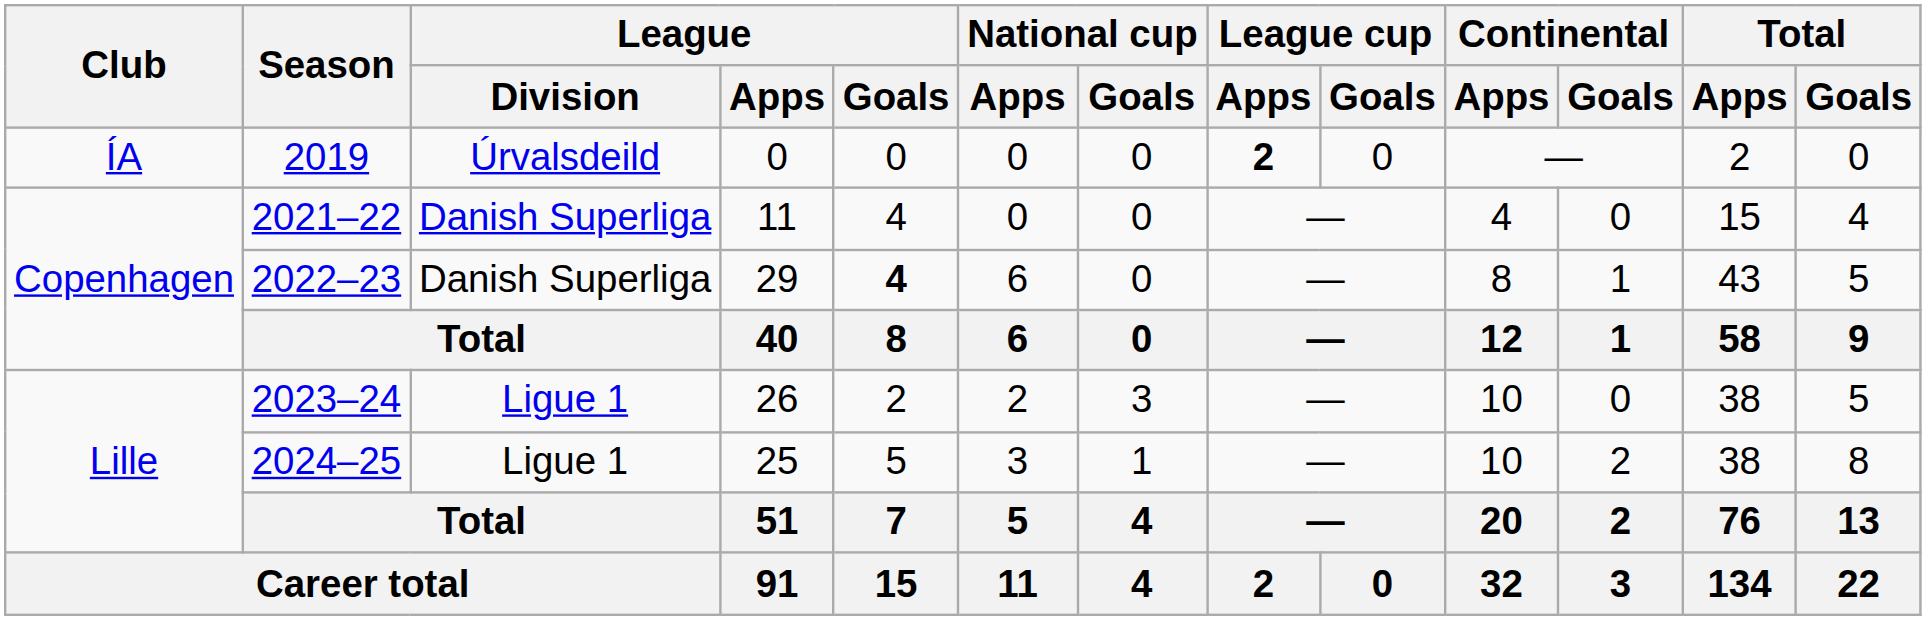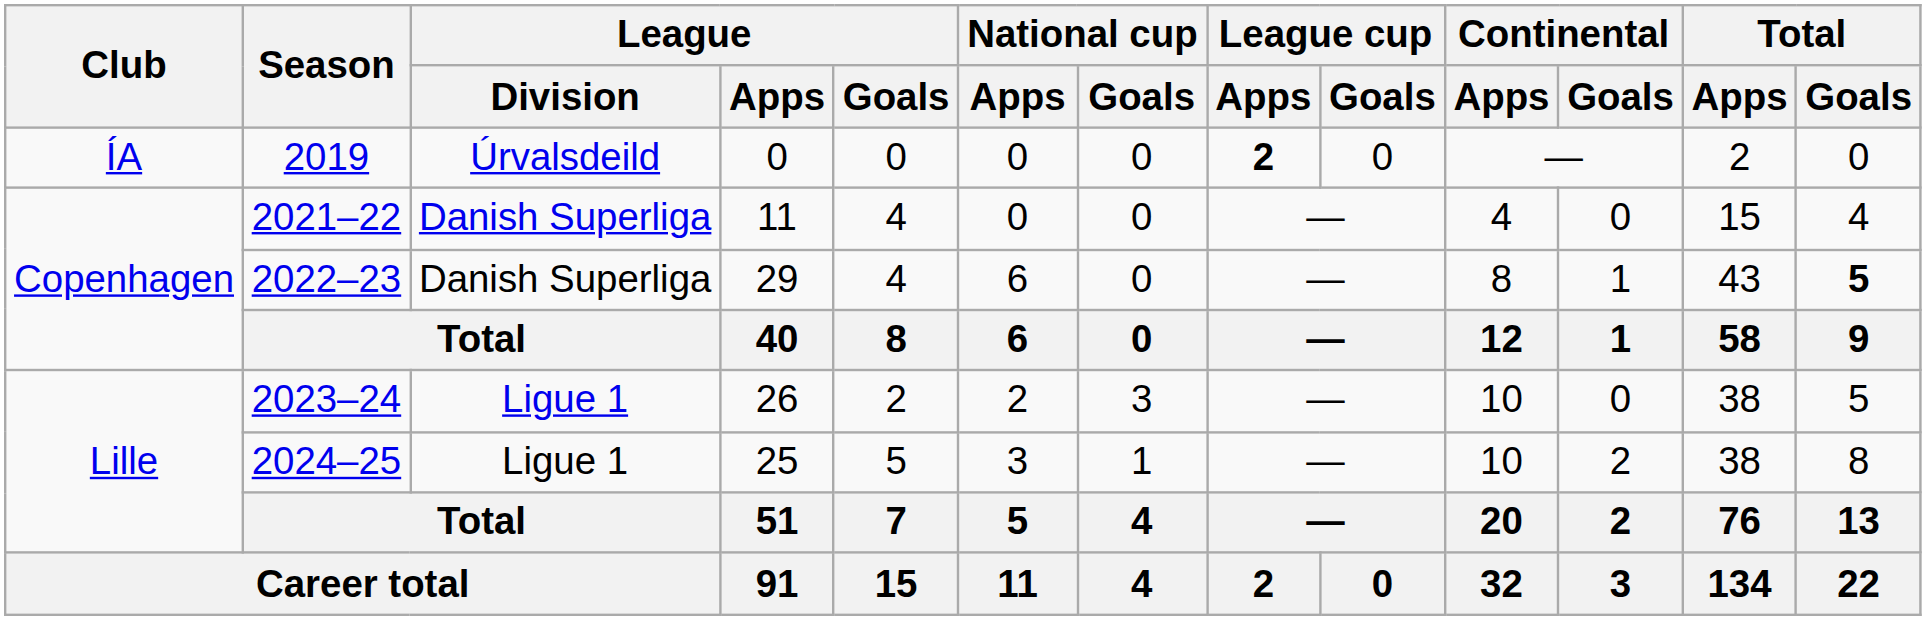2022–23 | League / Goals: bold -> normal
2022–23 | Total / Goals: normal -> bold
